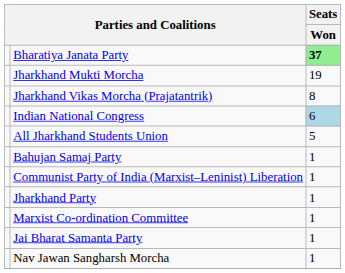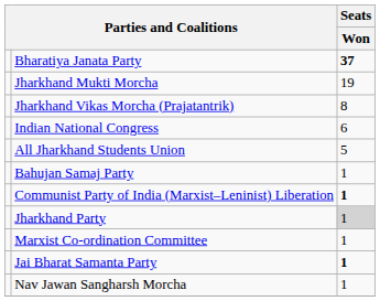Bharatiya Janata Party | Seats / Won: lightgreen background -> no background
Indian National Congress | Seats / Won: lightblue background -> no background
Communist Party of India (Marxist–Leninist) Liberation | Seats / Won: normal -> bold
Jharkhand Party | Seats / Won: no background -> lightgrey background
Jai Bharat Samanta Party | Seats / Won: normal -> bold
